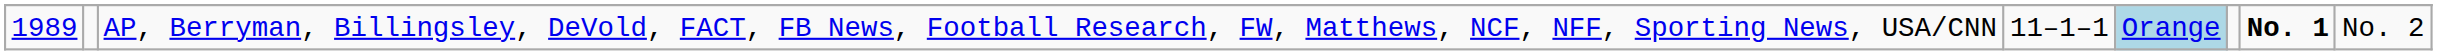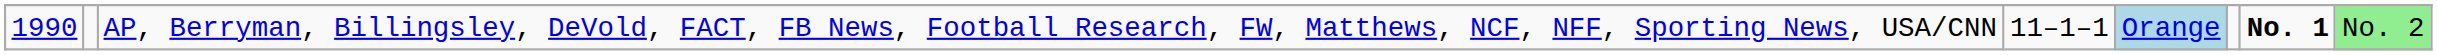row 1 | column 1: 1989 -> 1990
row 1 | column 8: no background -> lightgreen background
